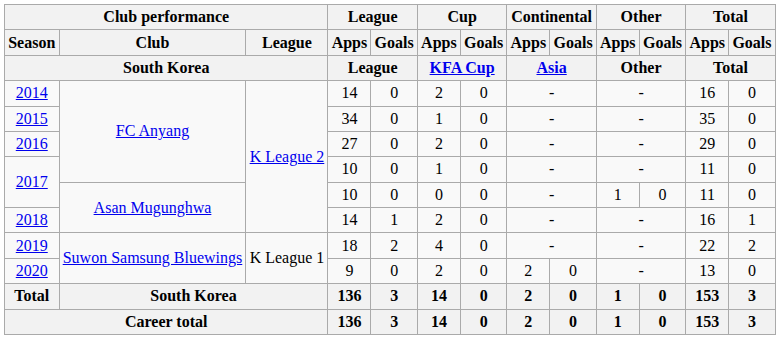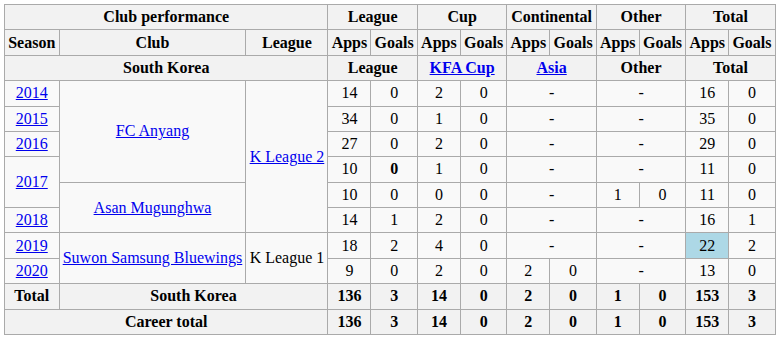2017 / FC Anyang | League / Goals / League: normal -> bold
2019 | Total / Apps / Total: no background -> lightblue background
